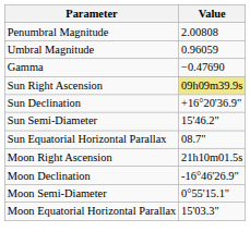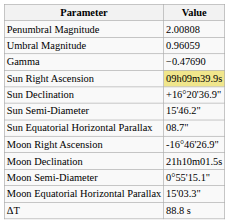Moon Right Ascension | Value: 21h10m01.5s -> -16°46'26.9"
Moon Declination | Value: -16°46'26.9" -> 21h10m01.5s
+ row: ΔT | 88.8 s
